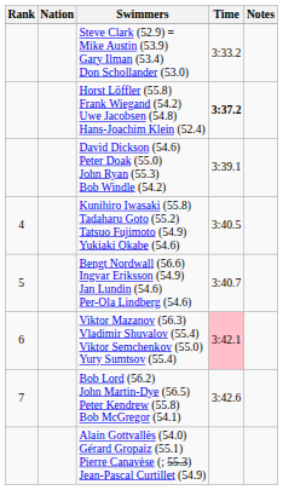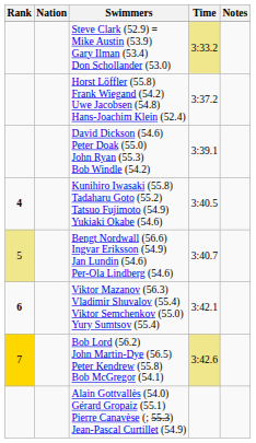row 2 | Time: no background -> khaki background
row 3 | Time: bold -> normal
row 5 | Rank: normal -> bold
row 6 | Rank: no background -> khaki background
row 7 | Rank: normal -> bold
row 7 | Time: pink background -> no background
row 8 | Rank: no background -> gold background
row 8 | Time: no background -> khaki background
